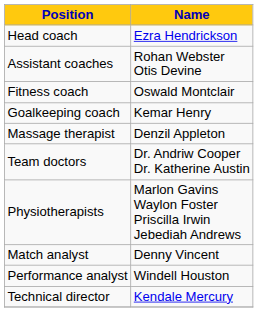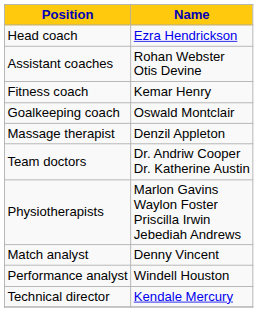Fitness coach | Name: Oswald Montclair -> Kemar Henry
Goalkeeping coach | Name: Kemar Henry -> Oswald Montclair
